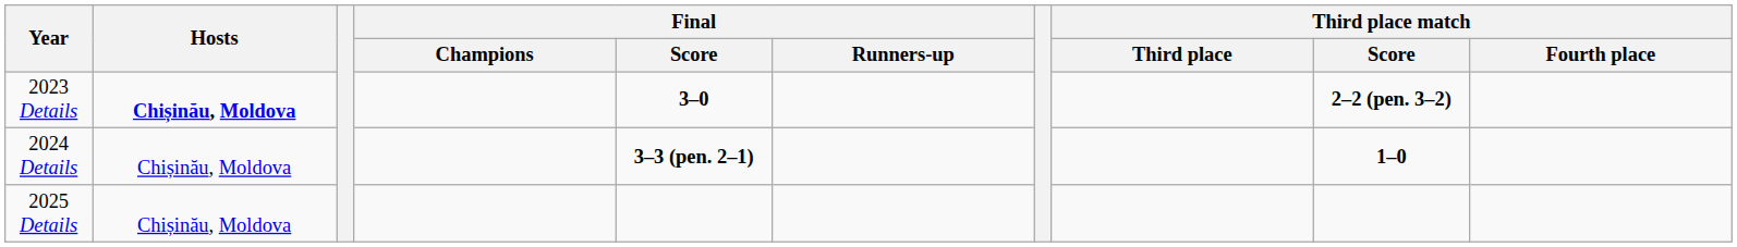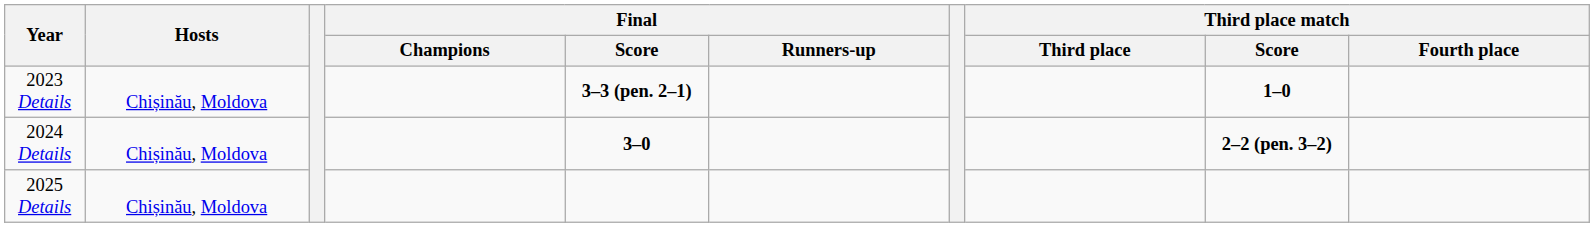2023 Details | Hosts: bold -> normal
2023 Details | Final / Score: 3–0 -> 3–3 (pen. 2–1)
2023 Details | Third place match / Score: 2–2 (pen. 3–2) -> 1–0
2024 Details | Final / Score: 3–3 (pen. 2–1) -> 3–0
2024 Details | Third place match / Score: 1–0 -> 2–2 (pen. 3–2)
